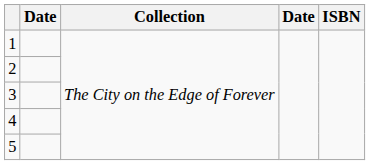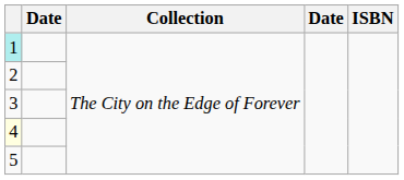1 | column 1: no background -> paleturquoise background
4 | column 1: no background -> lightyellow background
